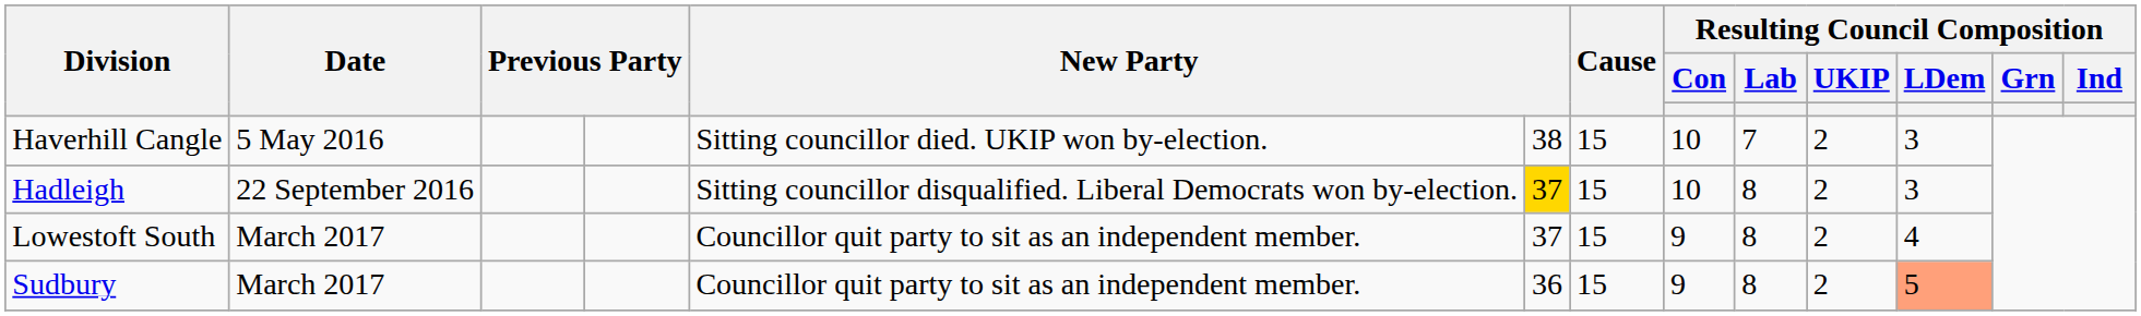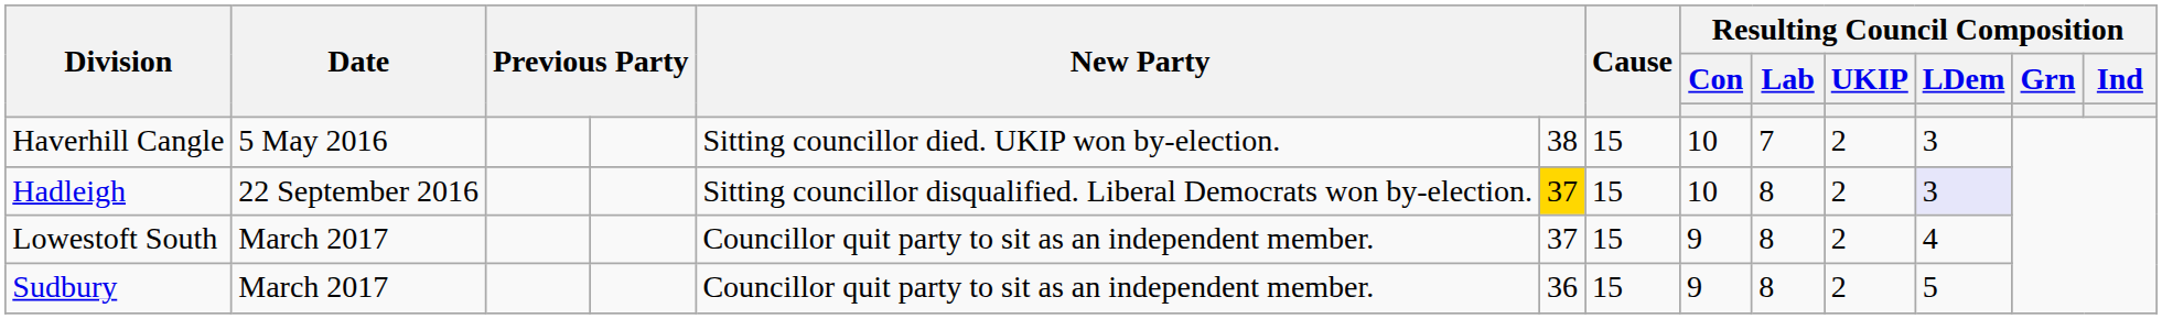Hadleigh | Resulting Council Composition / LDem: no background -> lavender background
Sudbury | Resulting Council Composition / LDem: lightsalmon background -> no background
